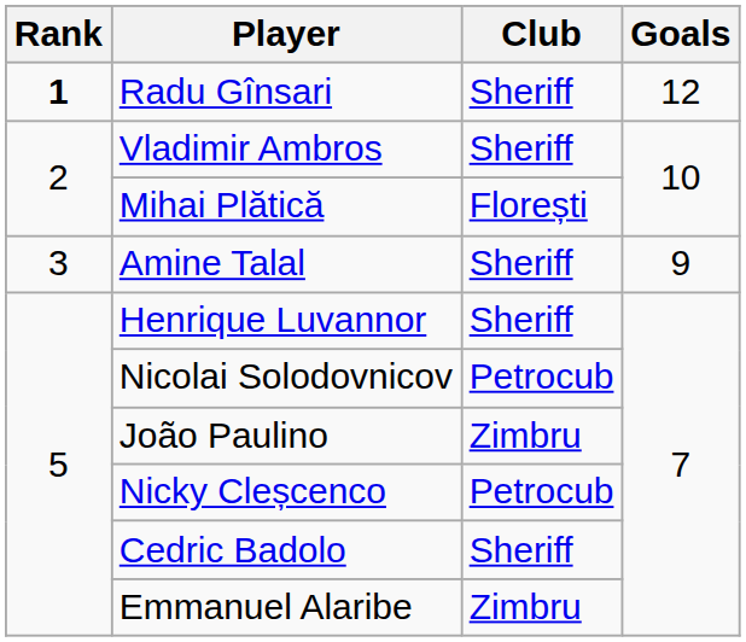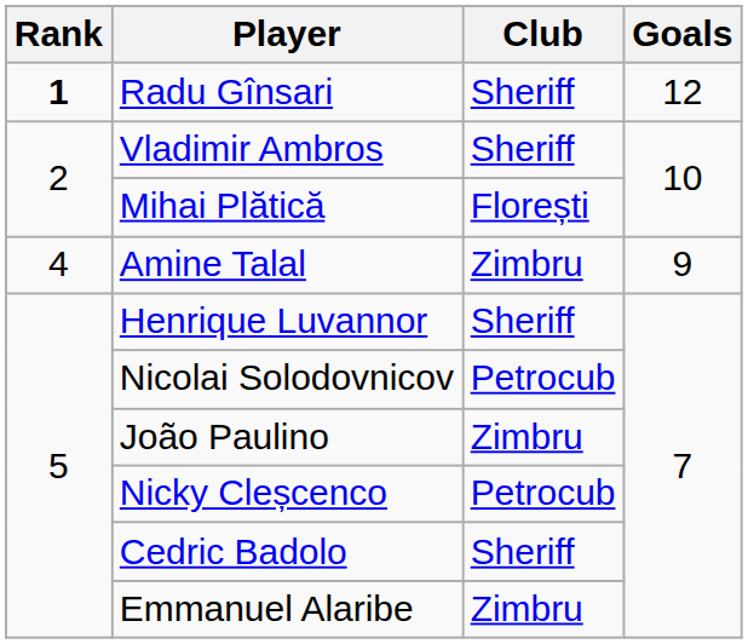Amine Talal | Rank: 3 -> 4
Amine Talal | Club: Sheriff -> Zimbru
